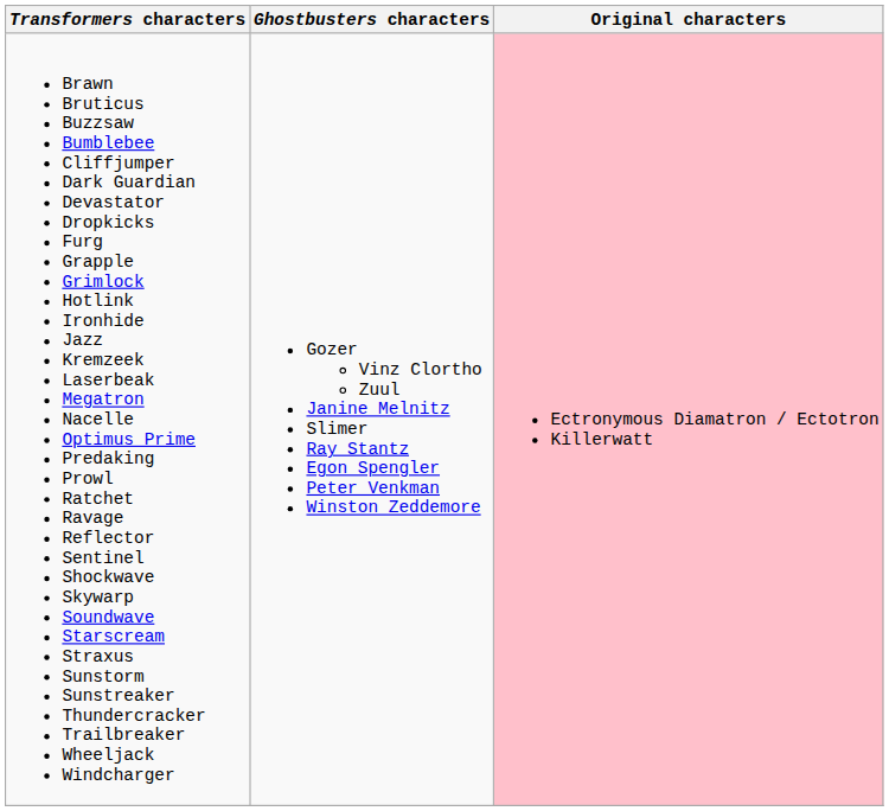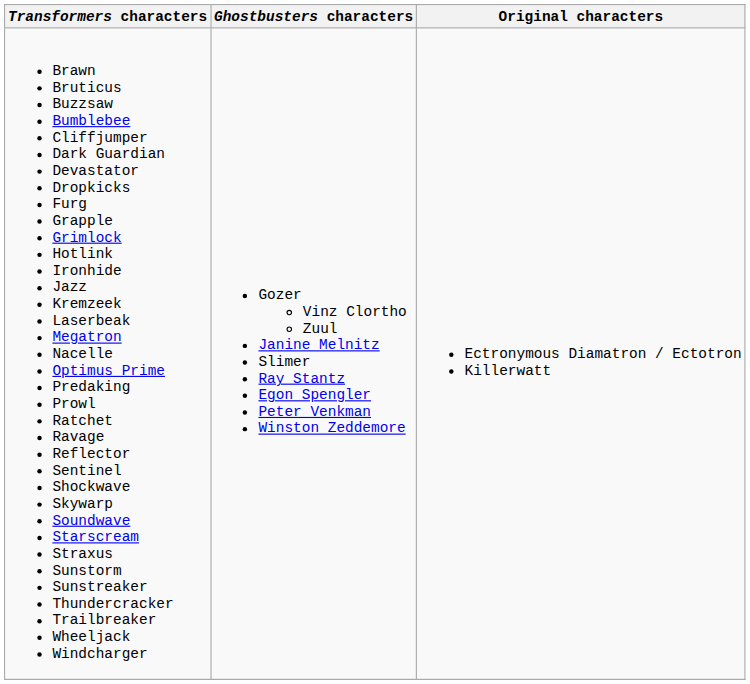row 2 | Original characters: pink background -> no background
